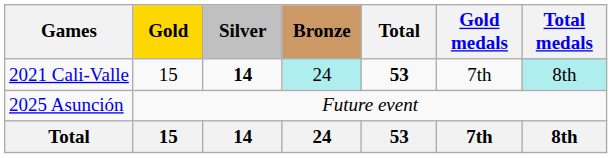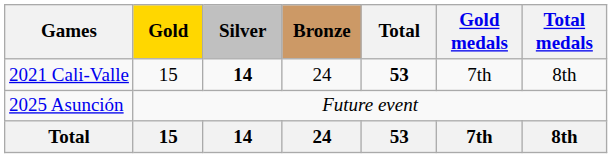2021 Cali-Valle | Bronze: paleturquoise background -> no background
2021 Cali-Valle | Total medals: paleturquoise background -> no background
